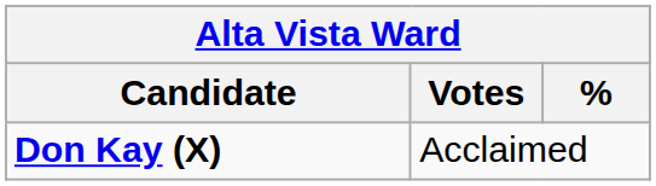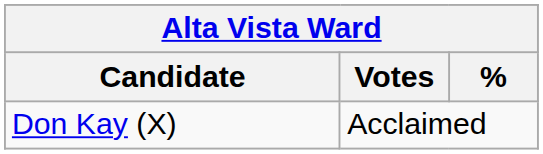Don Kay (X) | Candidate: bold -> normal
